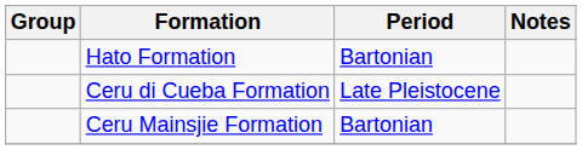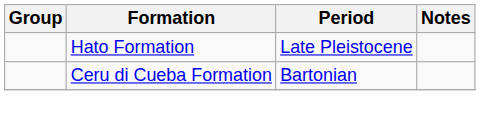Hato Formation | Period: Bartonian -> Late Pleistocene
Ceru di Cueba Formation | Period: Late Pleistocene -> Bartonian
- row: Ceru Mainsjie Formation | Bartonian
